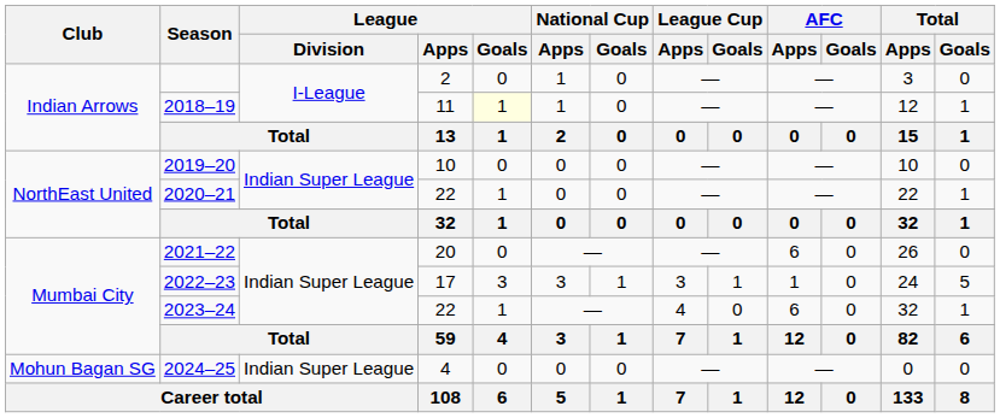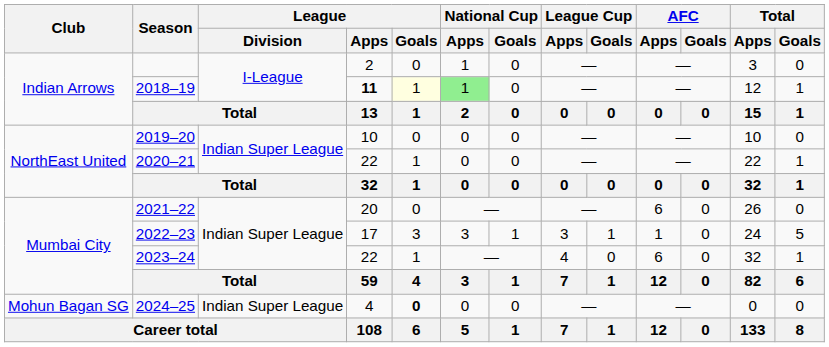2018–19 | League / Apps: normal -> bold
2018–19 | National Cup / Apps: no background -> lightgreen background
2024–25 | League / Goals: normal -> bold
